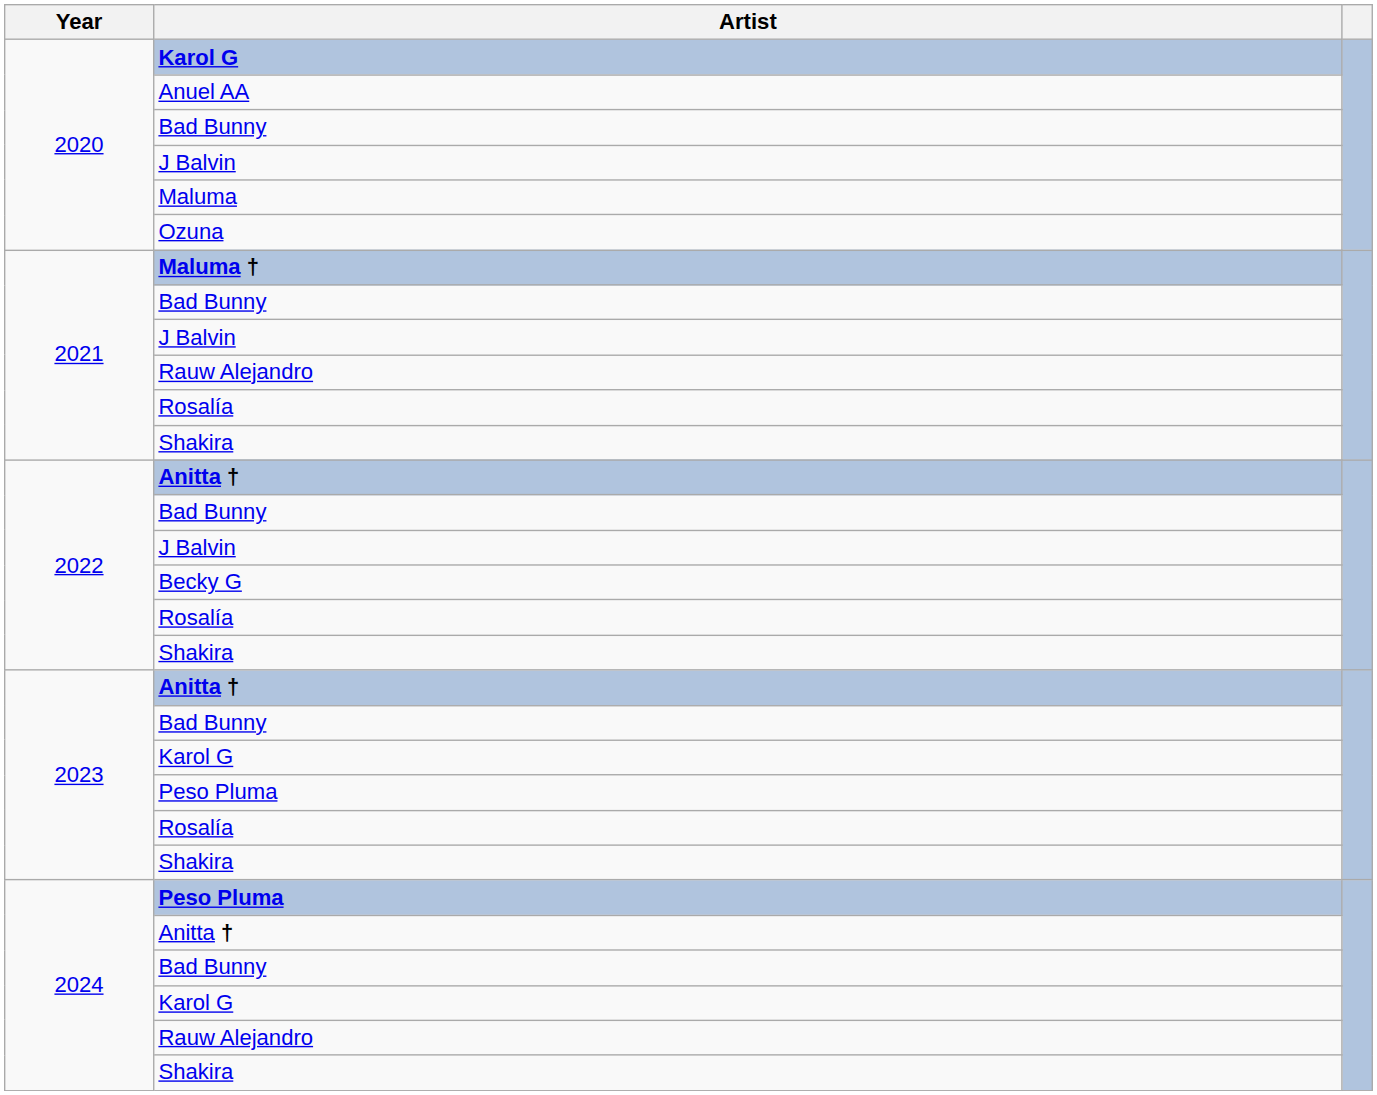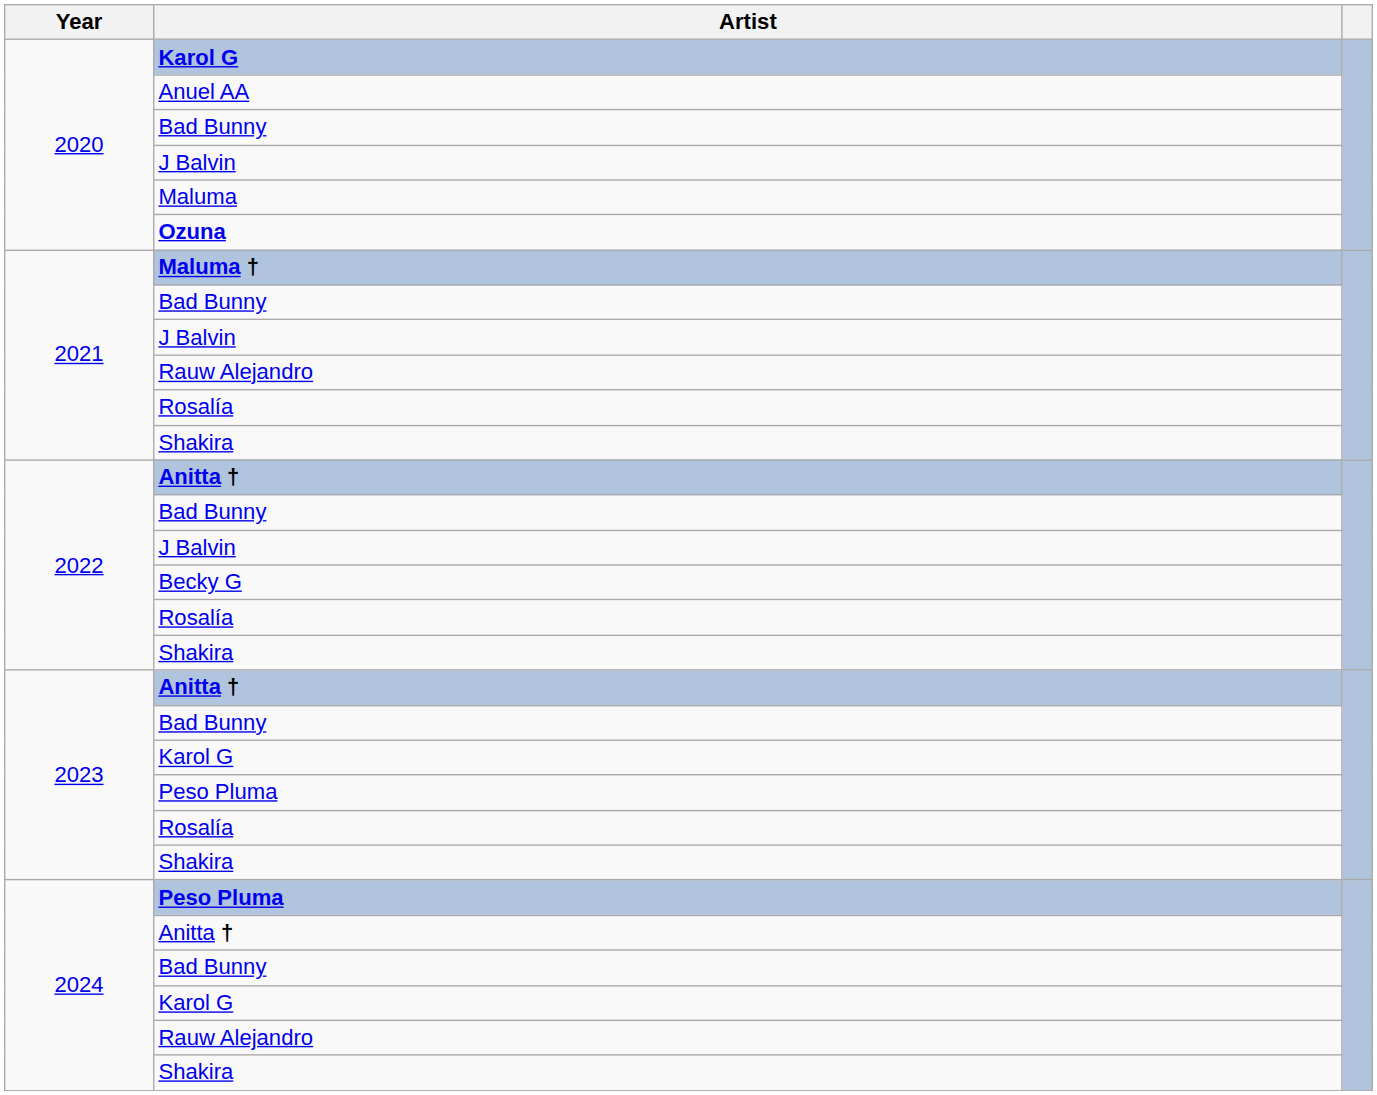Ozuna | Artist: normal -> bold
